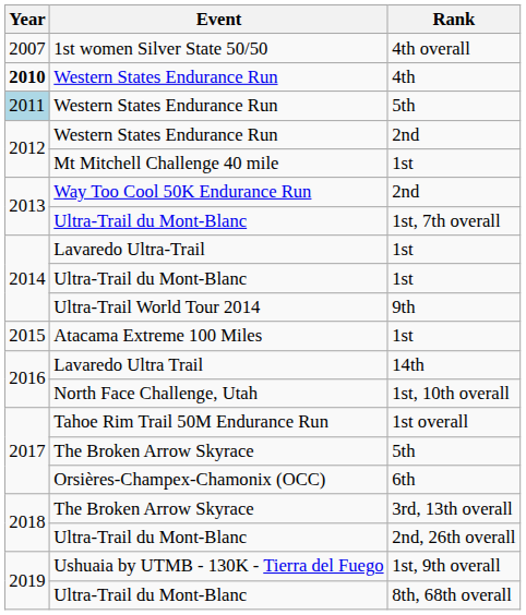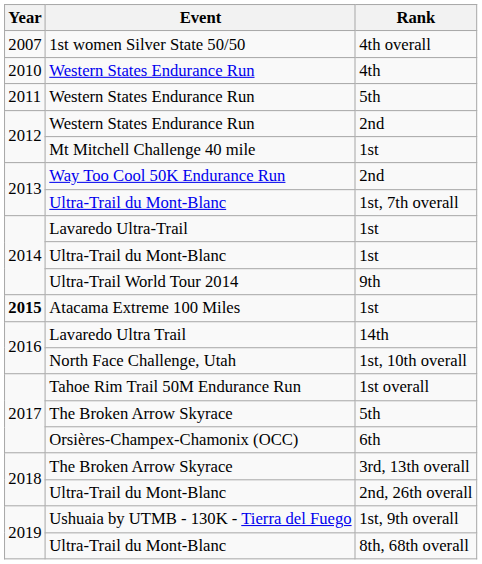4th | Year: bold -> normal
Western States Endurance Run / 5th | Year: lightblue background -> no background
Atacama Extreme 100 Miles / 1st | Year: normal -> bold
